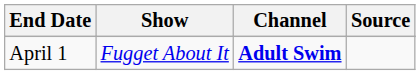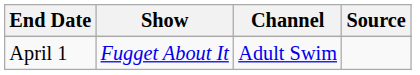April 1 | Channel: bold -> normal
